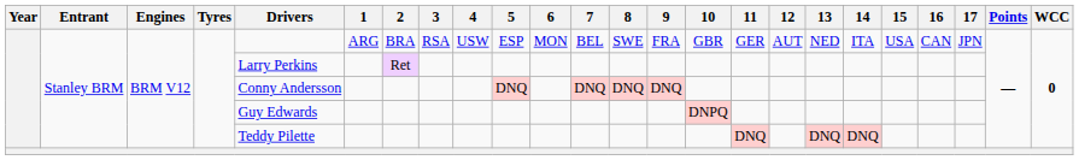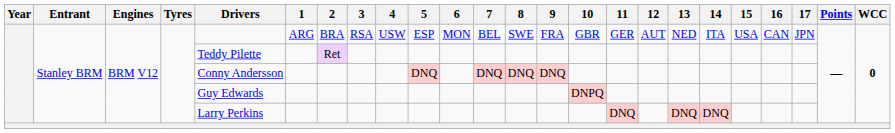row 3 | Drivers: Larry Perkins -> Teddy Pilette
row 6 | Drivers: Teddy Pilette -> Larry Perkins
